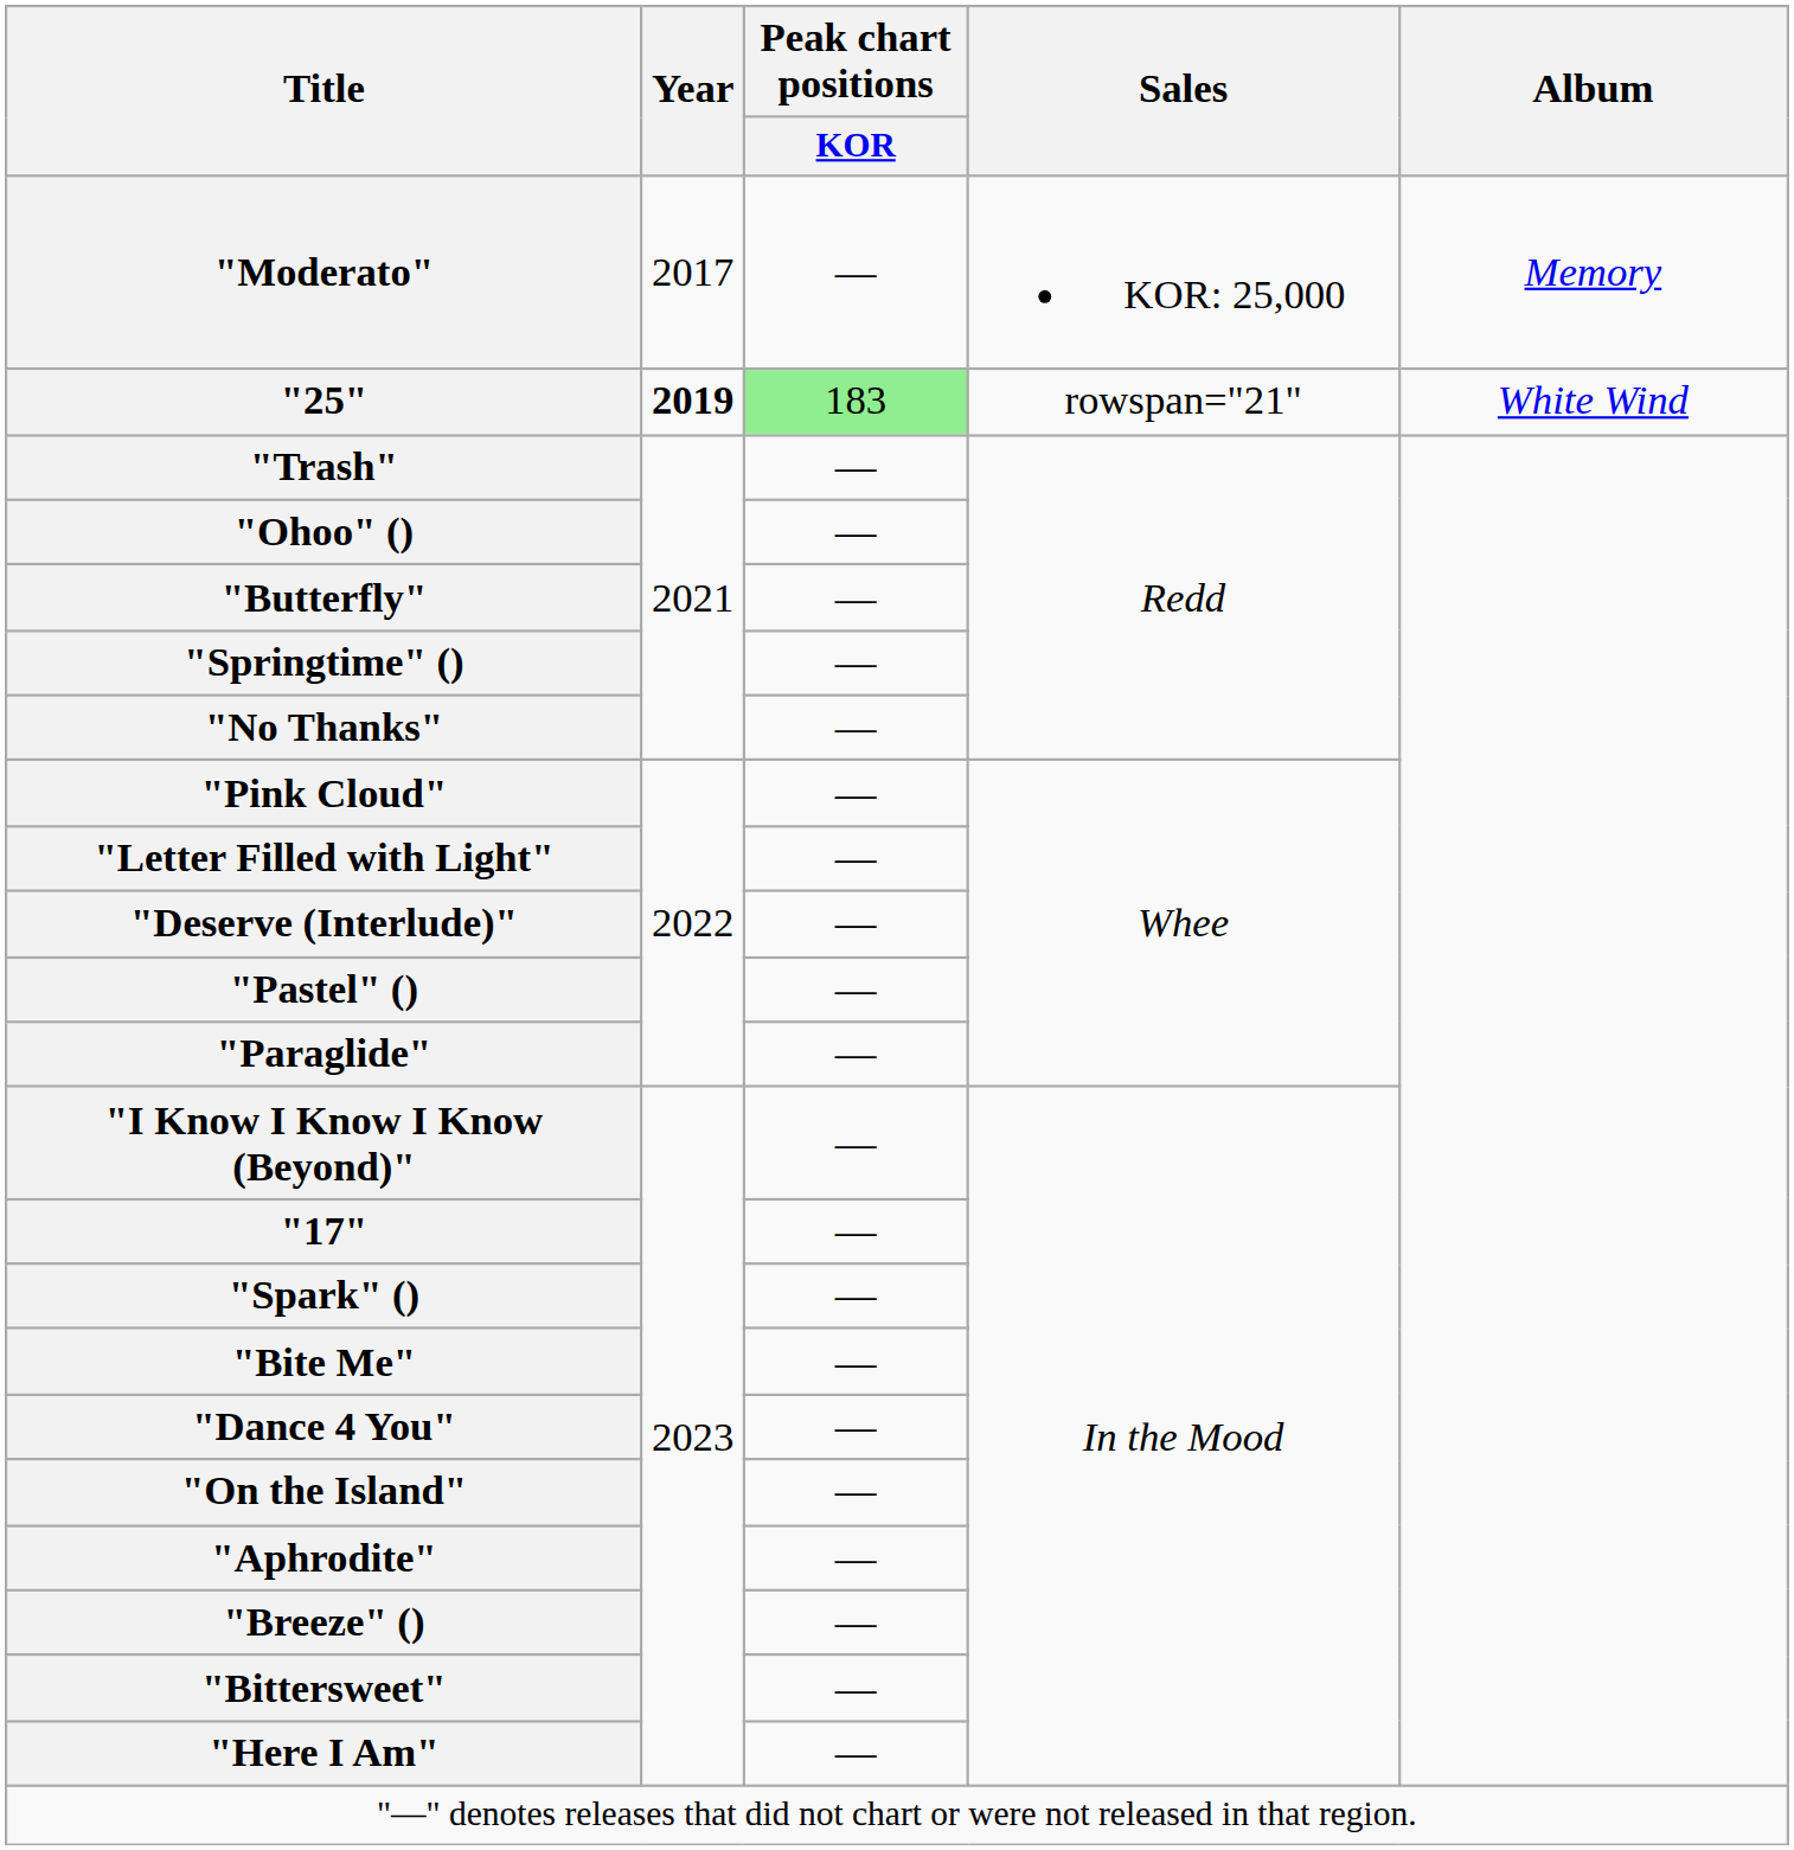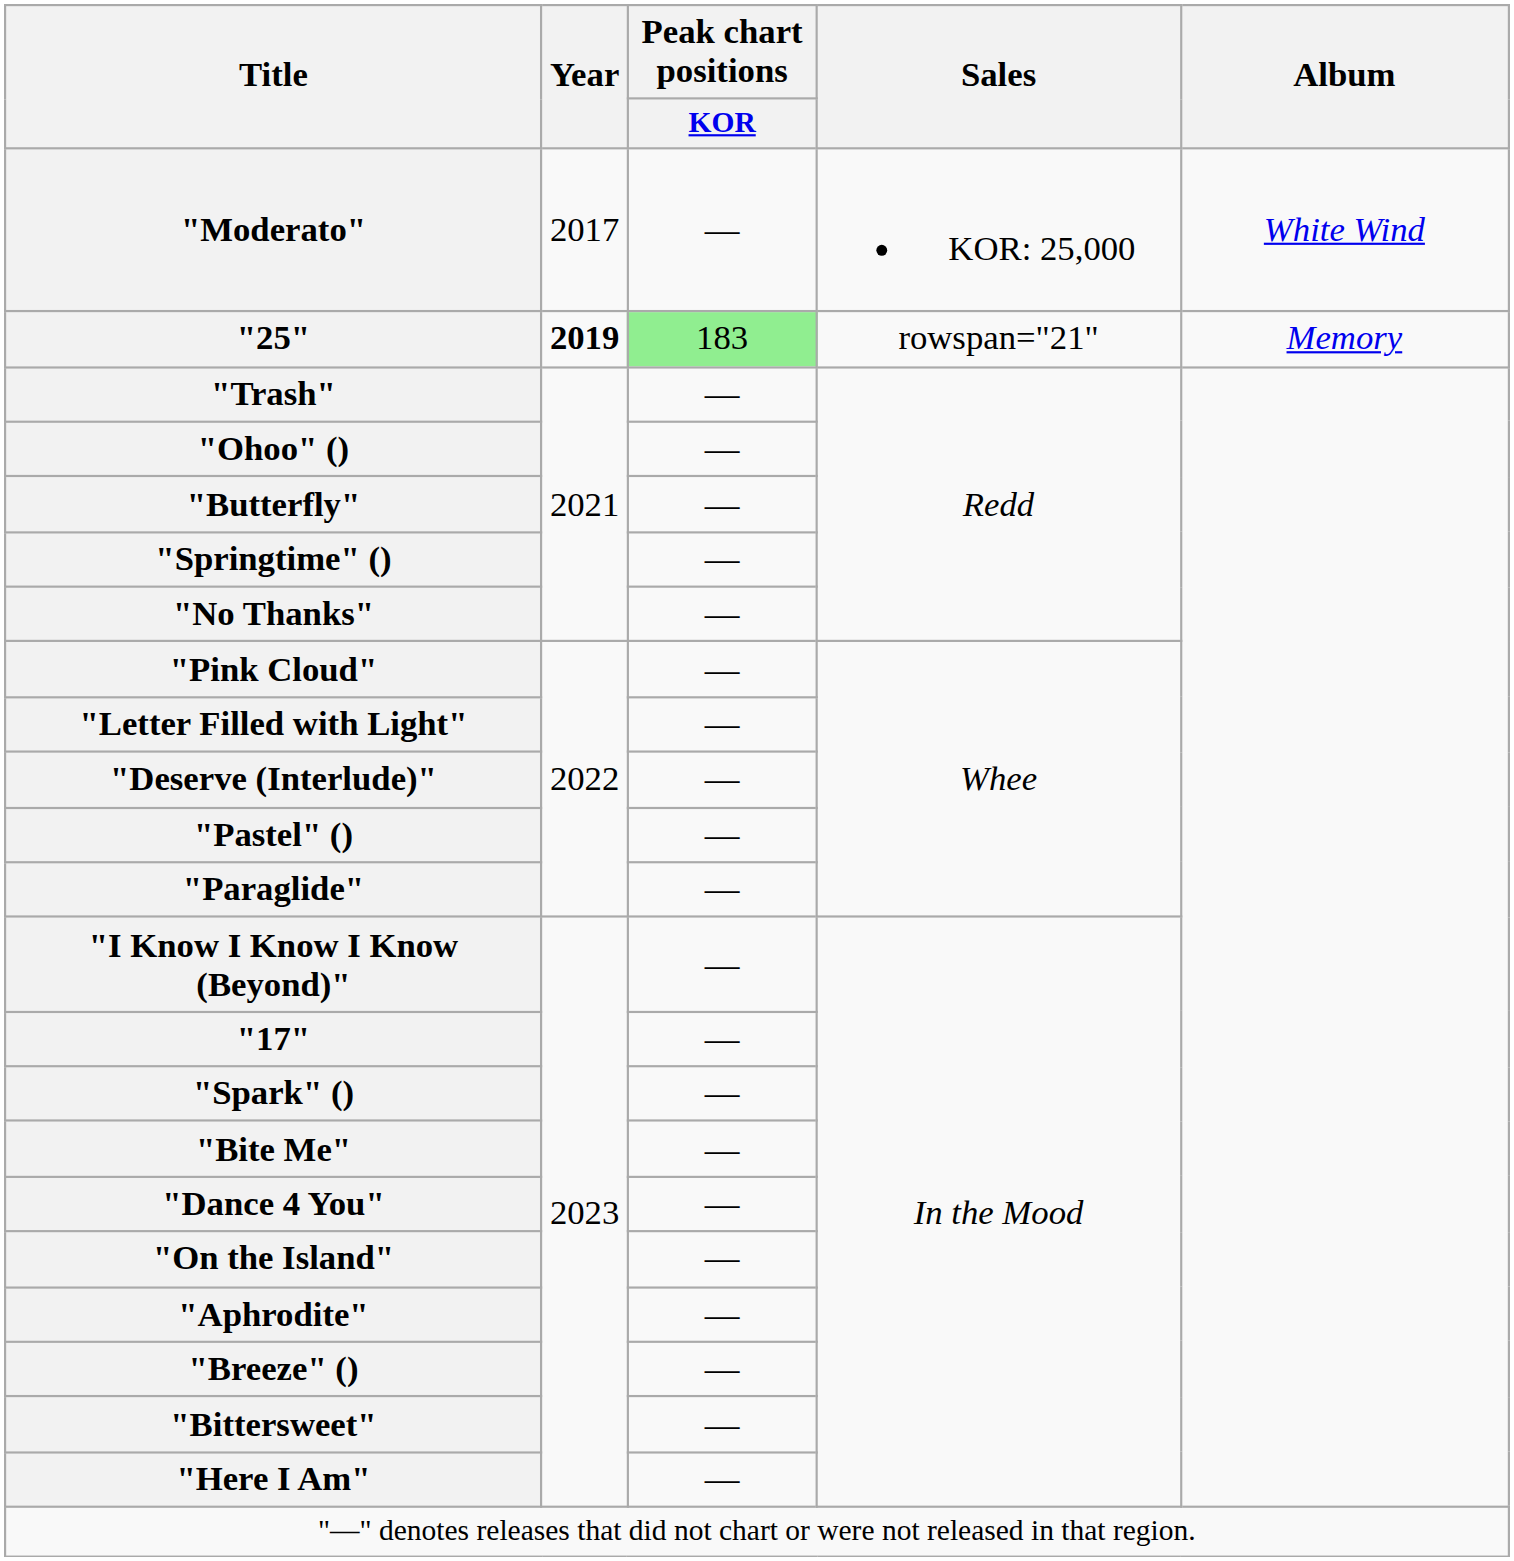"Moderato" | Album: Memory -> White Wind
"25" | Album: White Wind -> Memory
